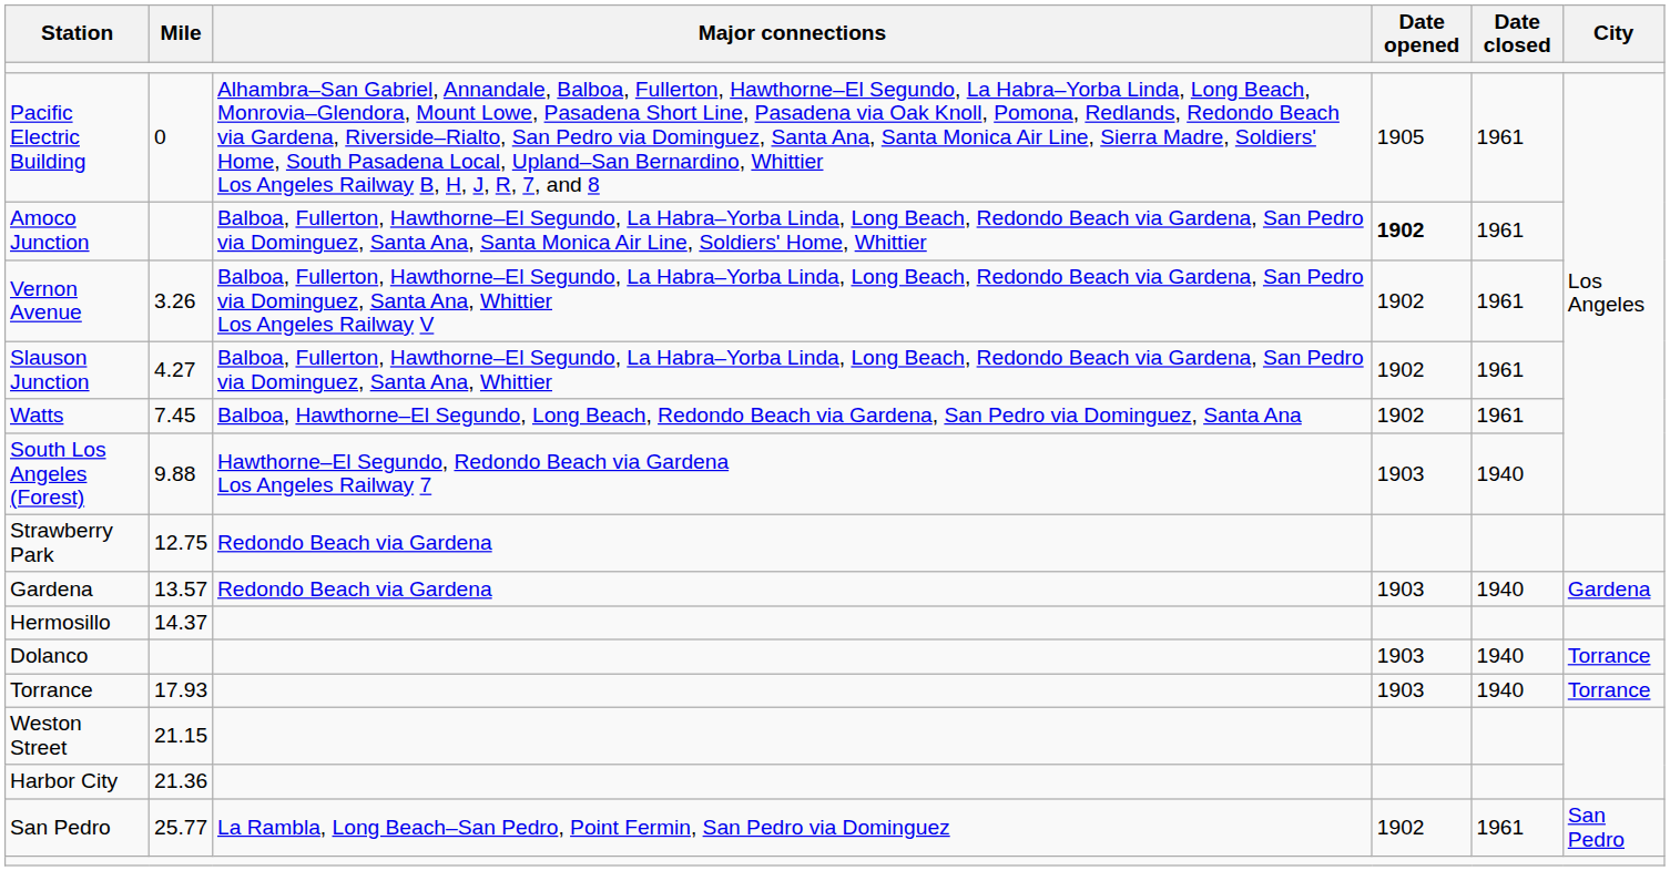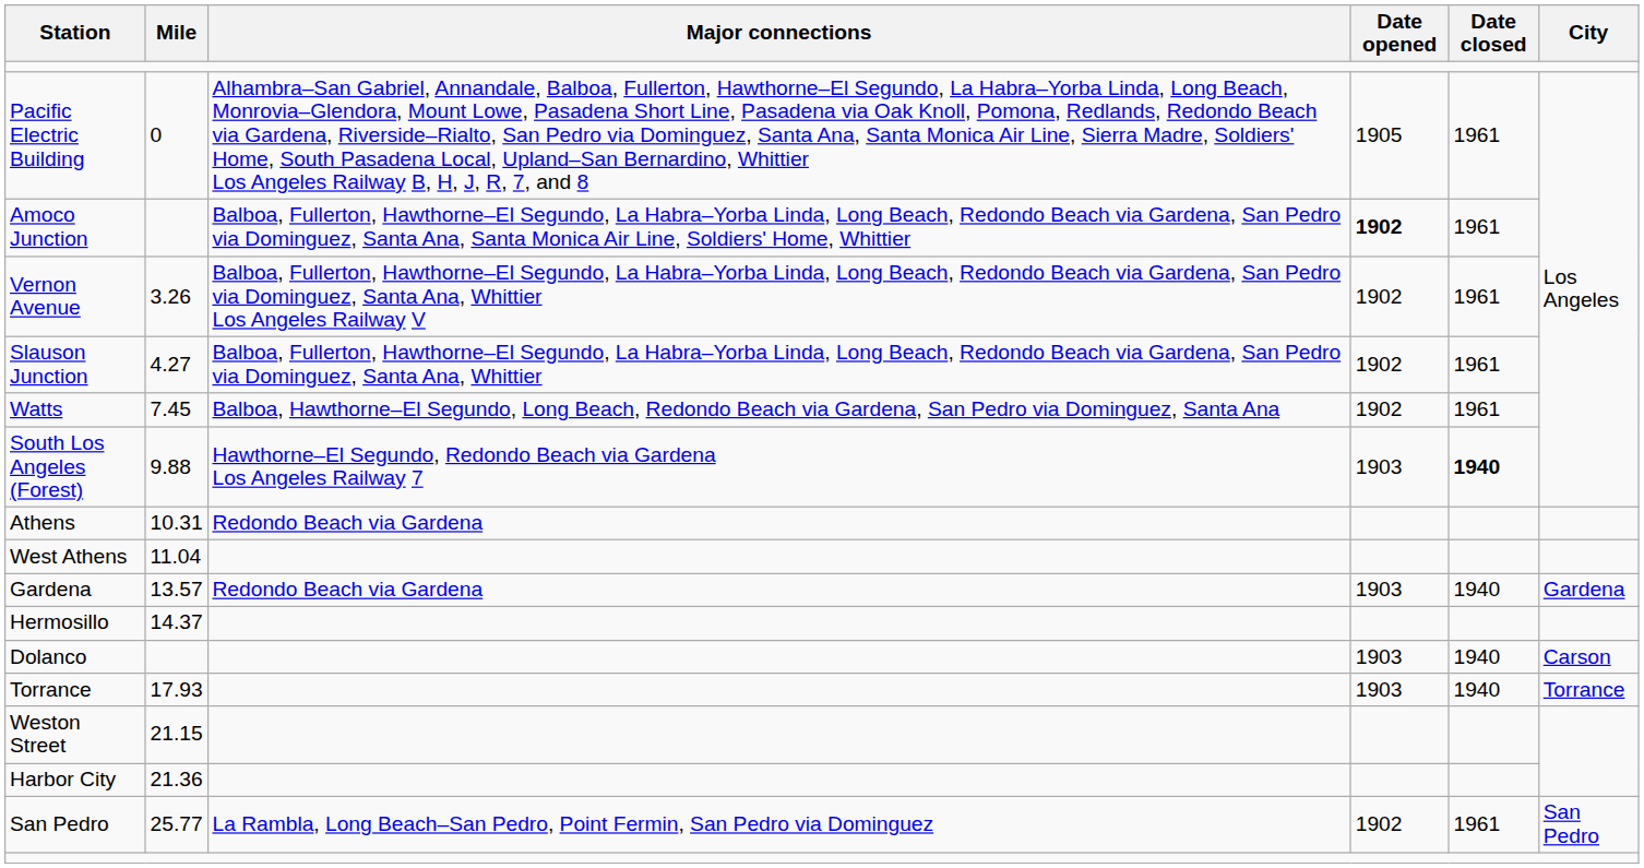South Los Angeles (Forest) | Date closed: normal -> bold
+ row: Athens | 10.31 | Redondo Beach via Gardena
+ row: West Athens | 11.04
- row: Strawberry Park | 12.75 | Redondo Beach via Gardena
Dolanco | City: Torrance -> Carson
